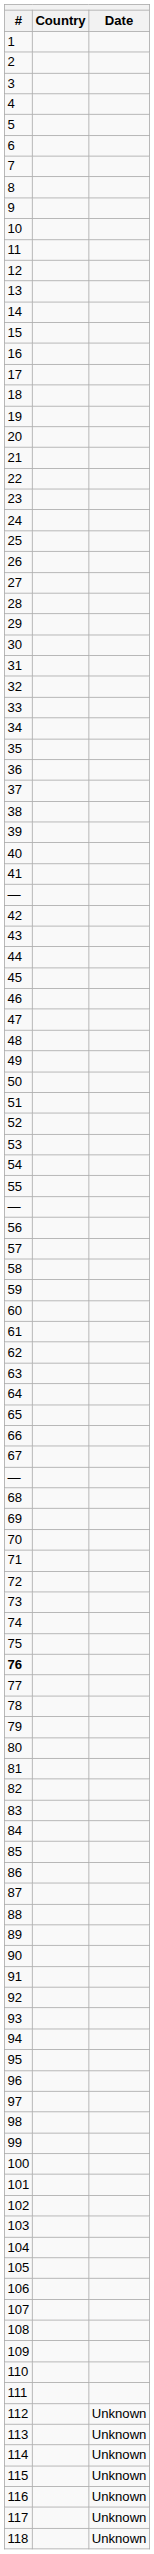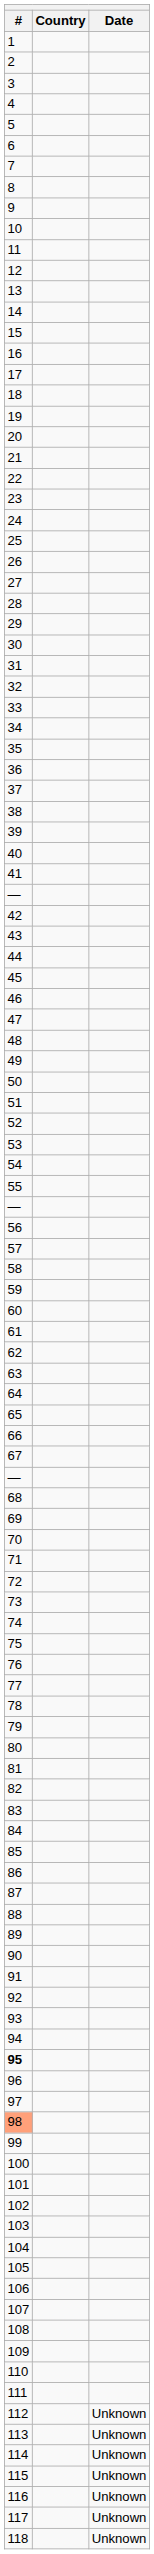76 | #: bold -> normal
95 | #: normal -> bold
98 | #: no background -> lightsalmon background
